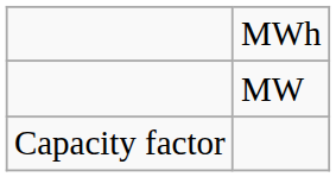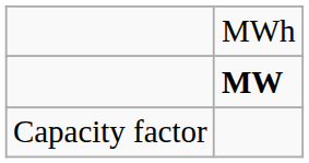row 2 | column 2: normal -> bold
